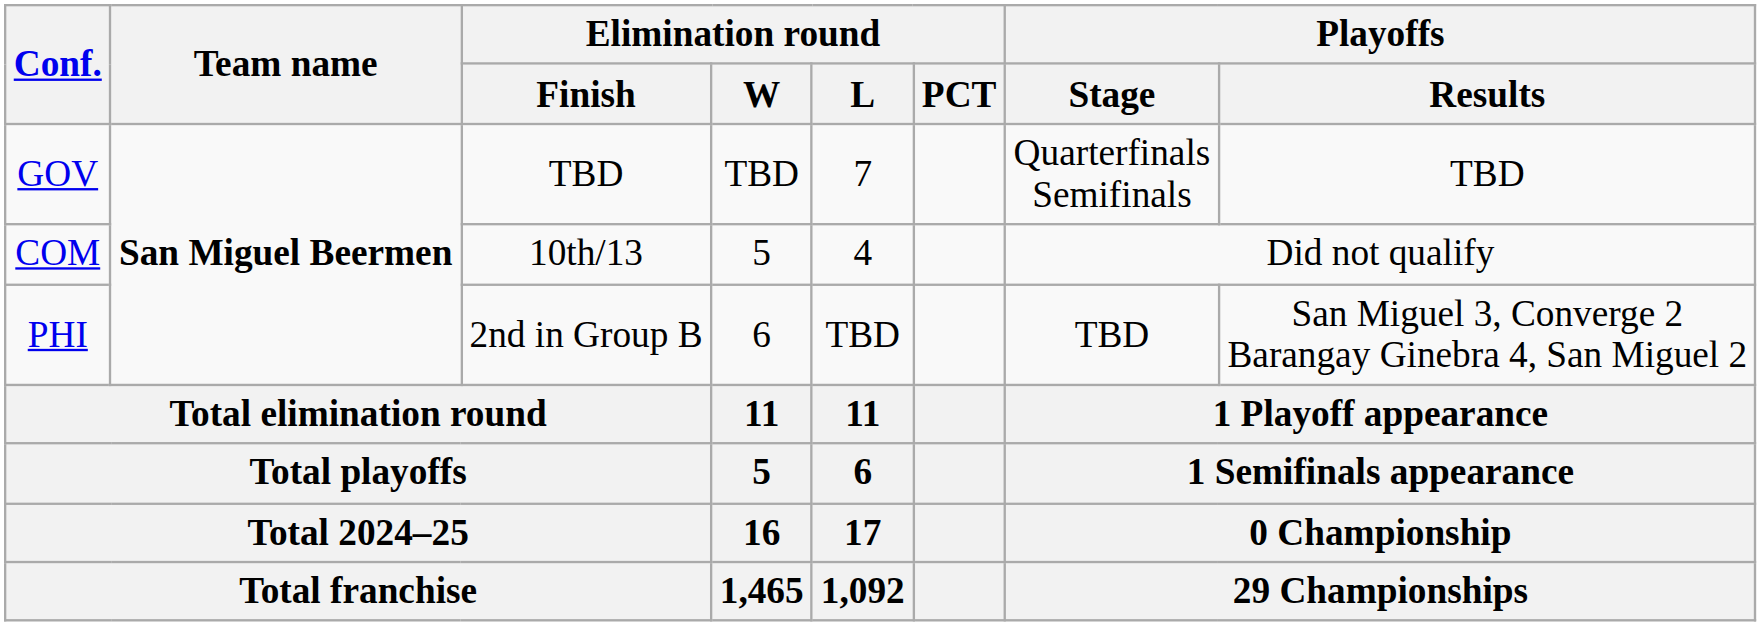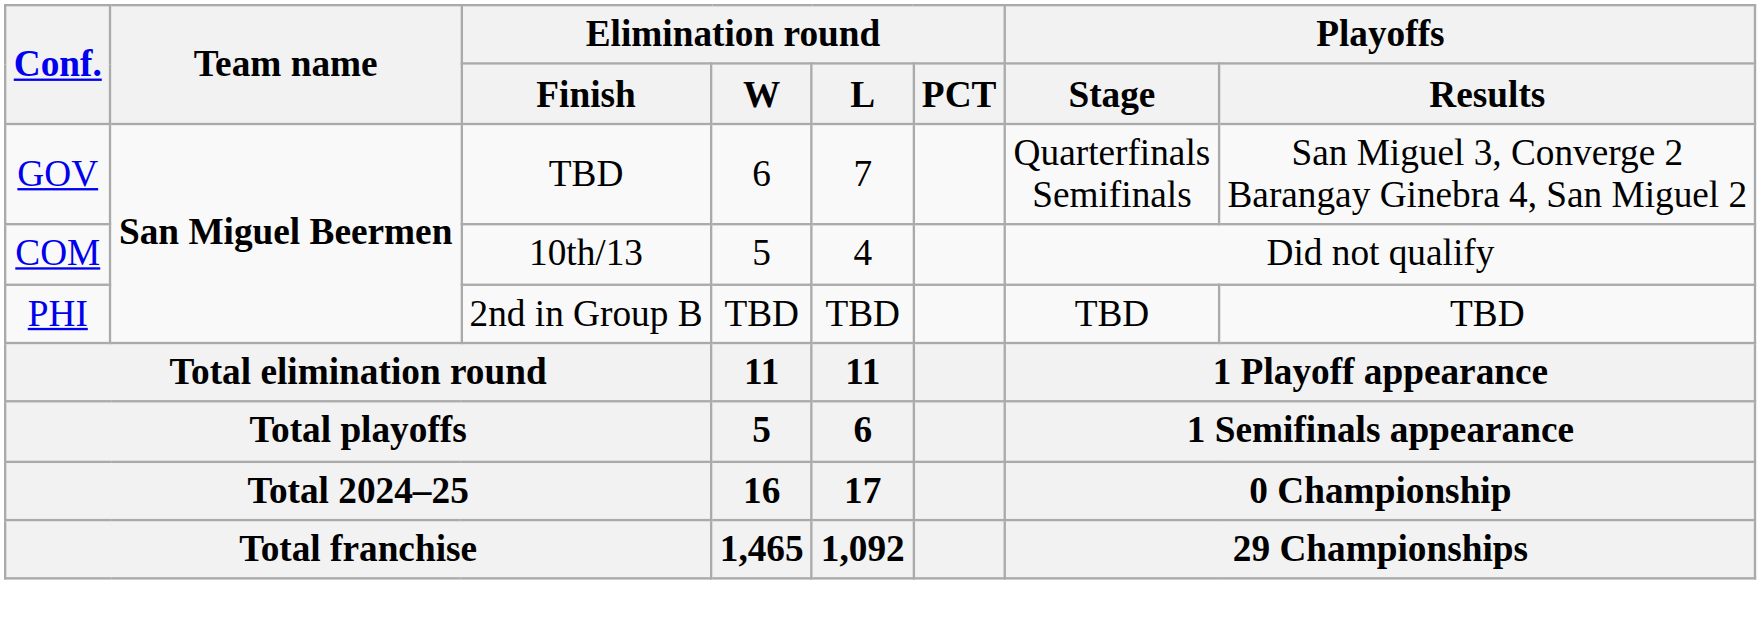GOV | Elimination round / W: TBD -> 6
GOV | Playoffs / Results: TBD -> San Miguel 3, Converge 2 Barangay Ginebra 4, San Miguel 2
PHI | Elimination round / W: 6 -> TBD
PHI | Playoffs / Results: San Miguel 3, Converge 2 Barangay Ginebra 4, San Miguel 2 -> TBD
